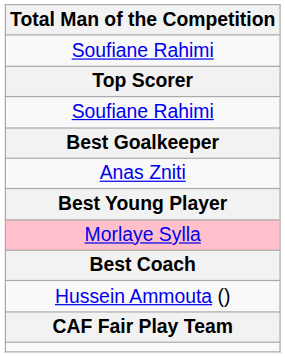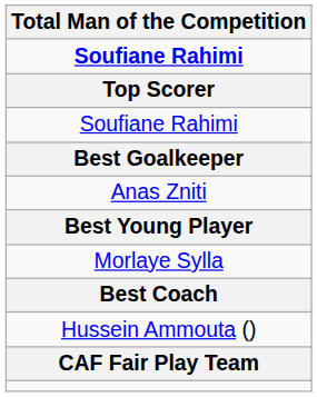row 2 | column 1: normal -> bold
row 8 | column 1: pink background -> no background
